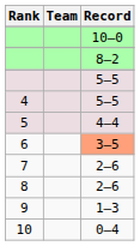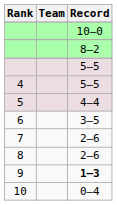6 | Record: lightsalmon background -> no background
9 | Record: normal -> bold
